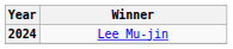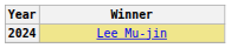2024 | Winner: no background -> khaki background
